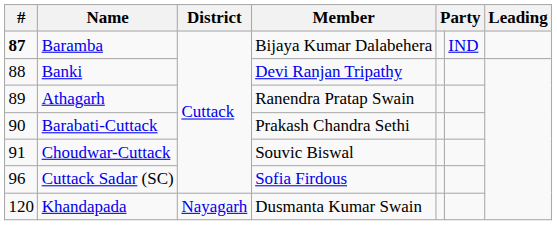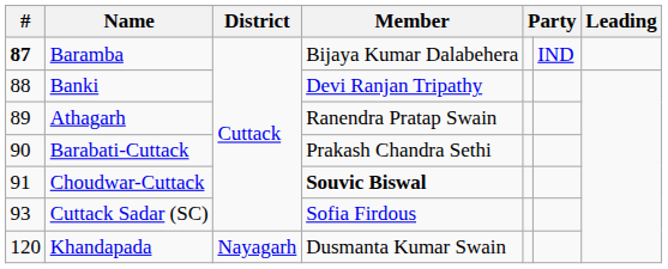Choudwar-Cuttack | Member: normal -> bold
Cuttack Sadar (SC) | #: 96 -> 93
